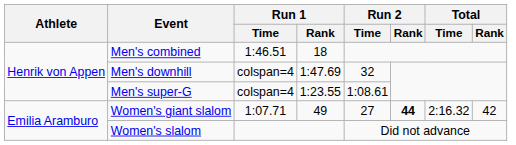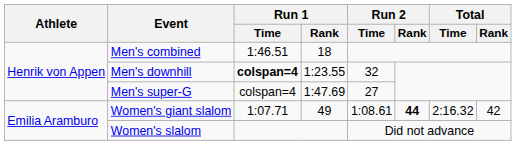Men's downhill | Run 1 / Time: normal -> bold
Men's downhill | Run 1 / Rank: 1:47.69 -> 1:23.55
Men's super-G | Run 1 / Rank: 1:23.55 -> 1:47.69
Men's super-G | Run 2 / Time: 1:08.61 -> 27
Women's giant slalom | Run 2 / Time: 27 -> 1:08.61
